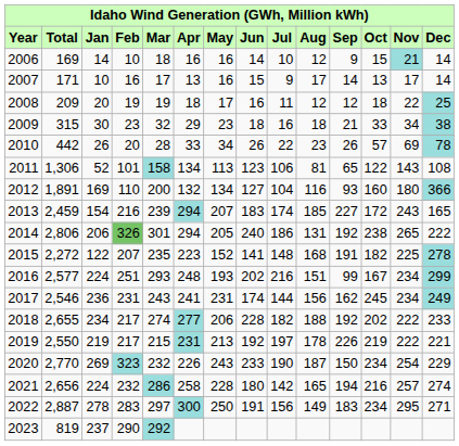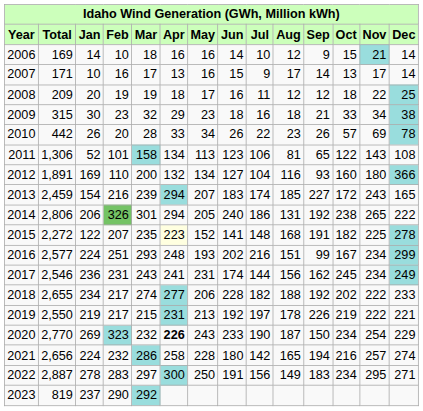2015 | Apr: no background -> lightyellow background
2020 | Apr: normal -> bold
